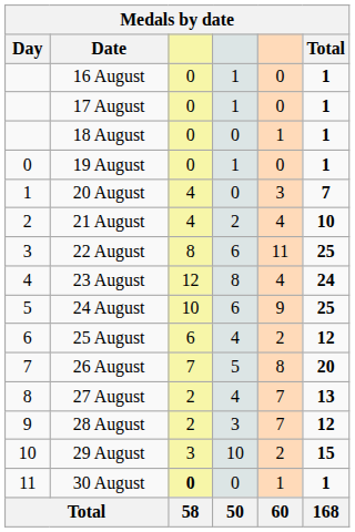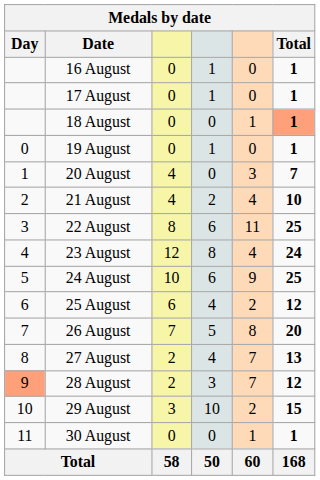18 August | Total: no background -> lightsalmon background
28 August | Day: no background -> lightsalmon background
30 August | column 3: bold -> normal
